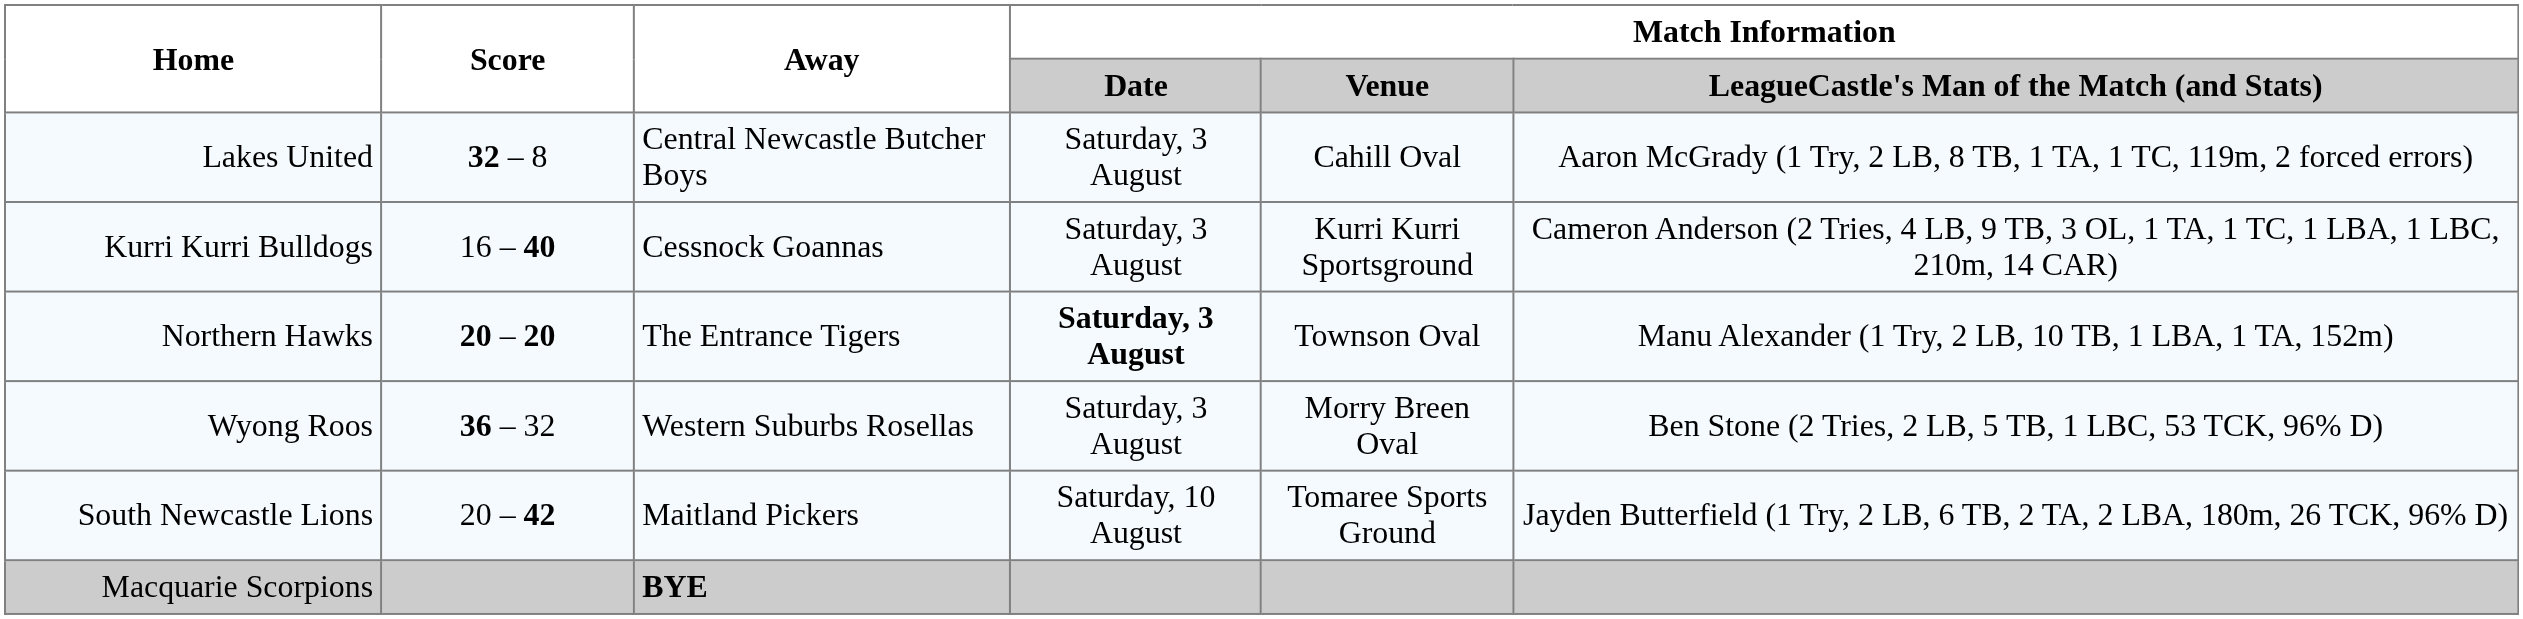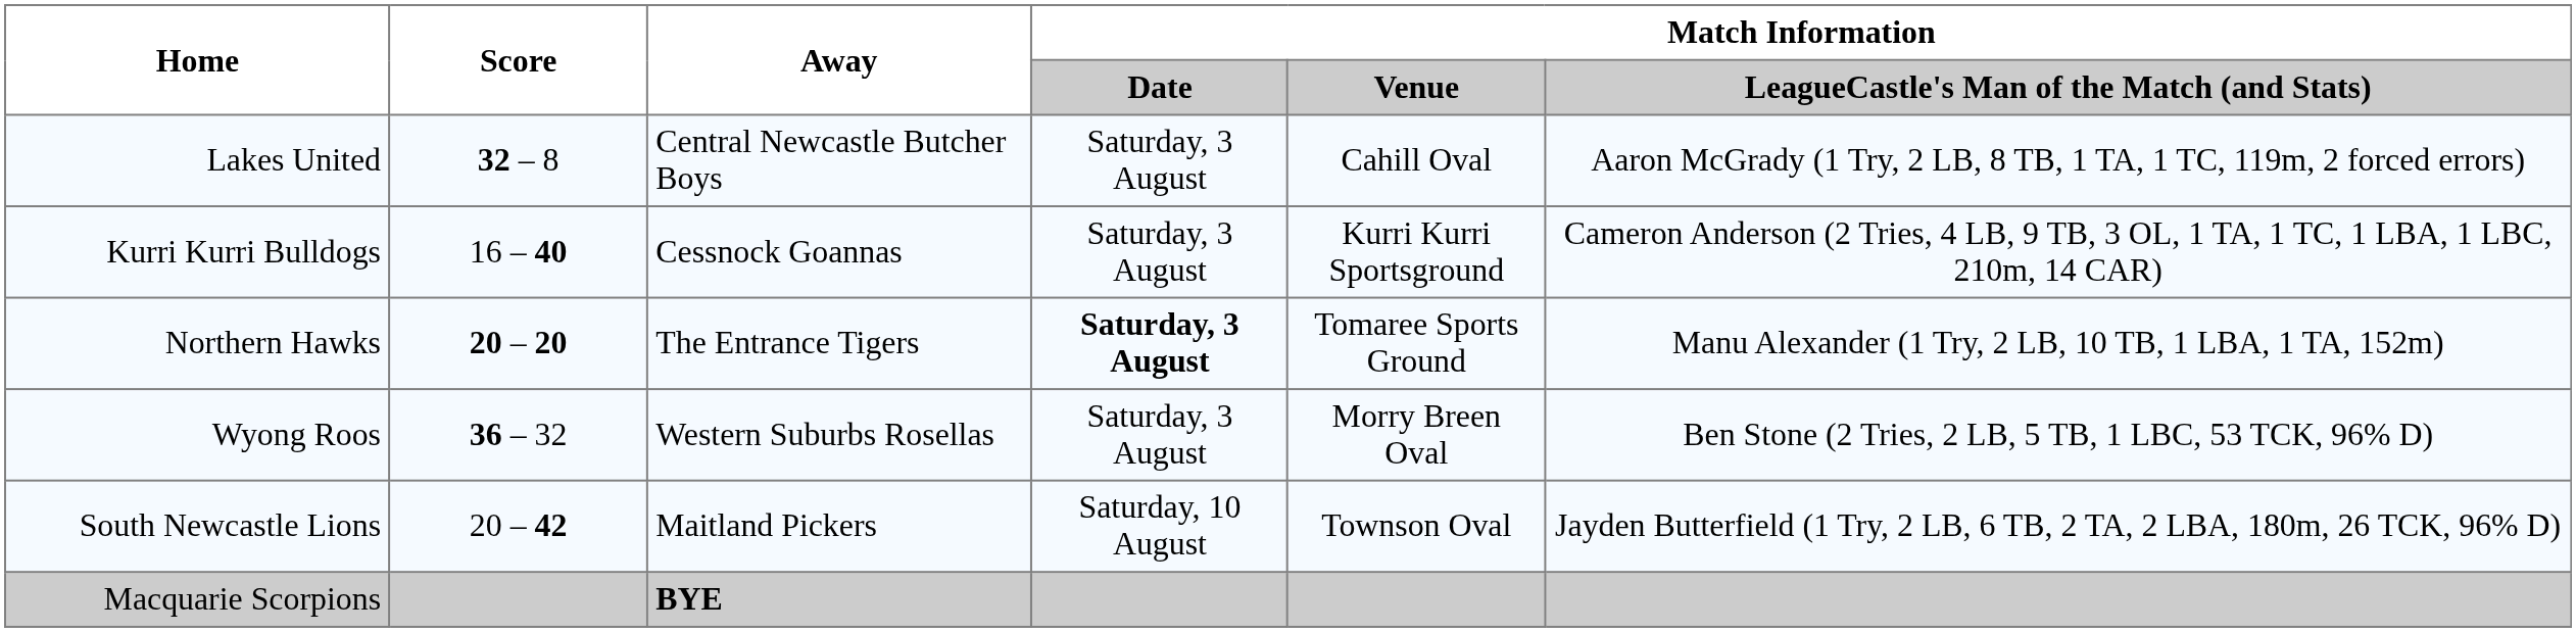Northern Hawks | Match Information / Venue: Townson Oval -> Tomaree Sports Ground
South Newcastle Lions | Match Information / Venue: Tomaree Sports Ground -> Townson Oval
